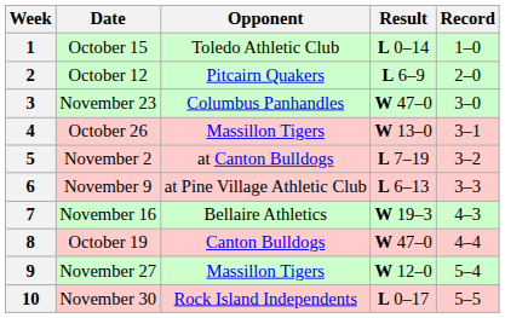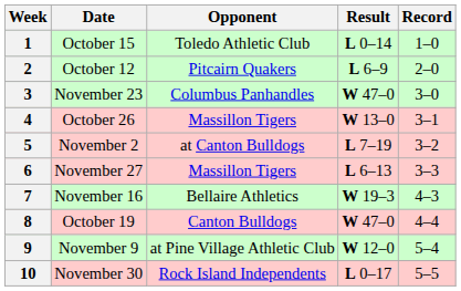6 | Date: November 9 -> November 27
6 | Opponent: at Pine Village Athletic Club -> Massillon Tigers
9 | Date: November 27 -> November 9
9 | Opponent: Massillon Tigers -> at Pine Village Athletic Club
